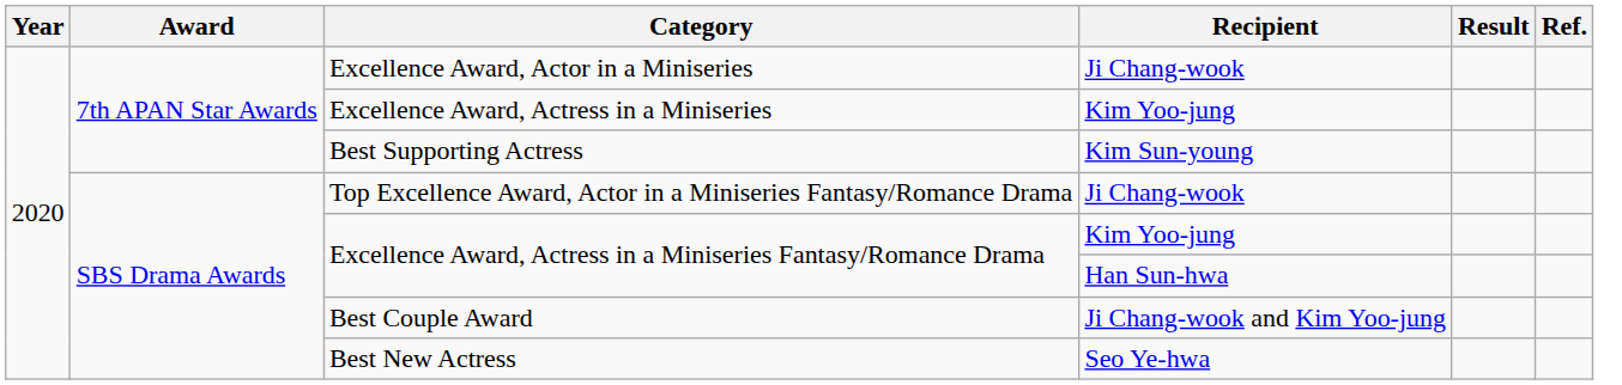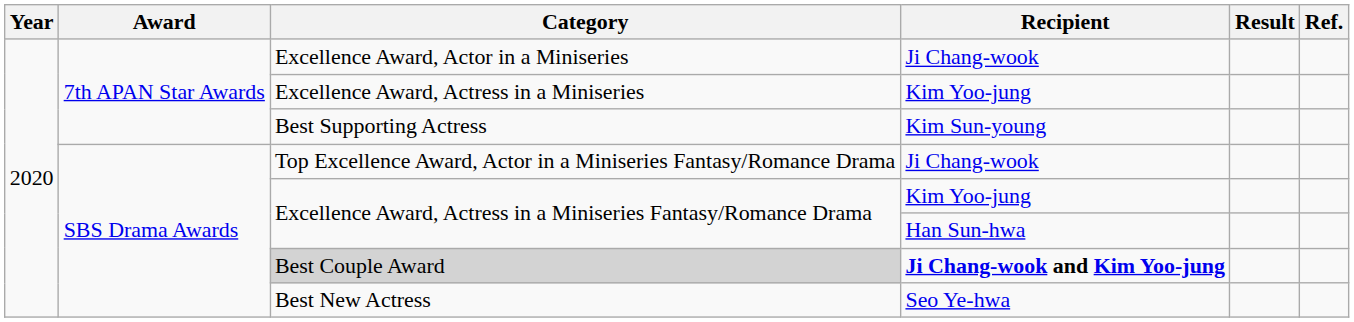Best Couple Award | Category: no background -> lightgrey background
Best Couple Award | Recipient: normal -> bold
